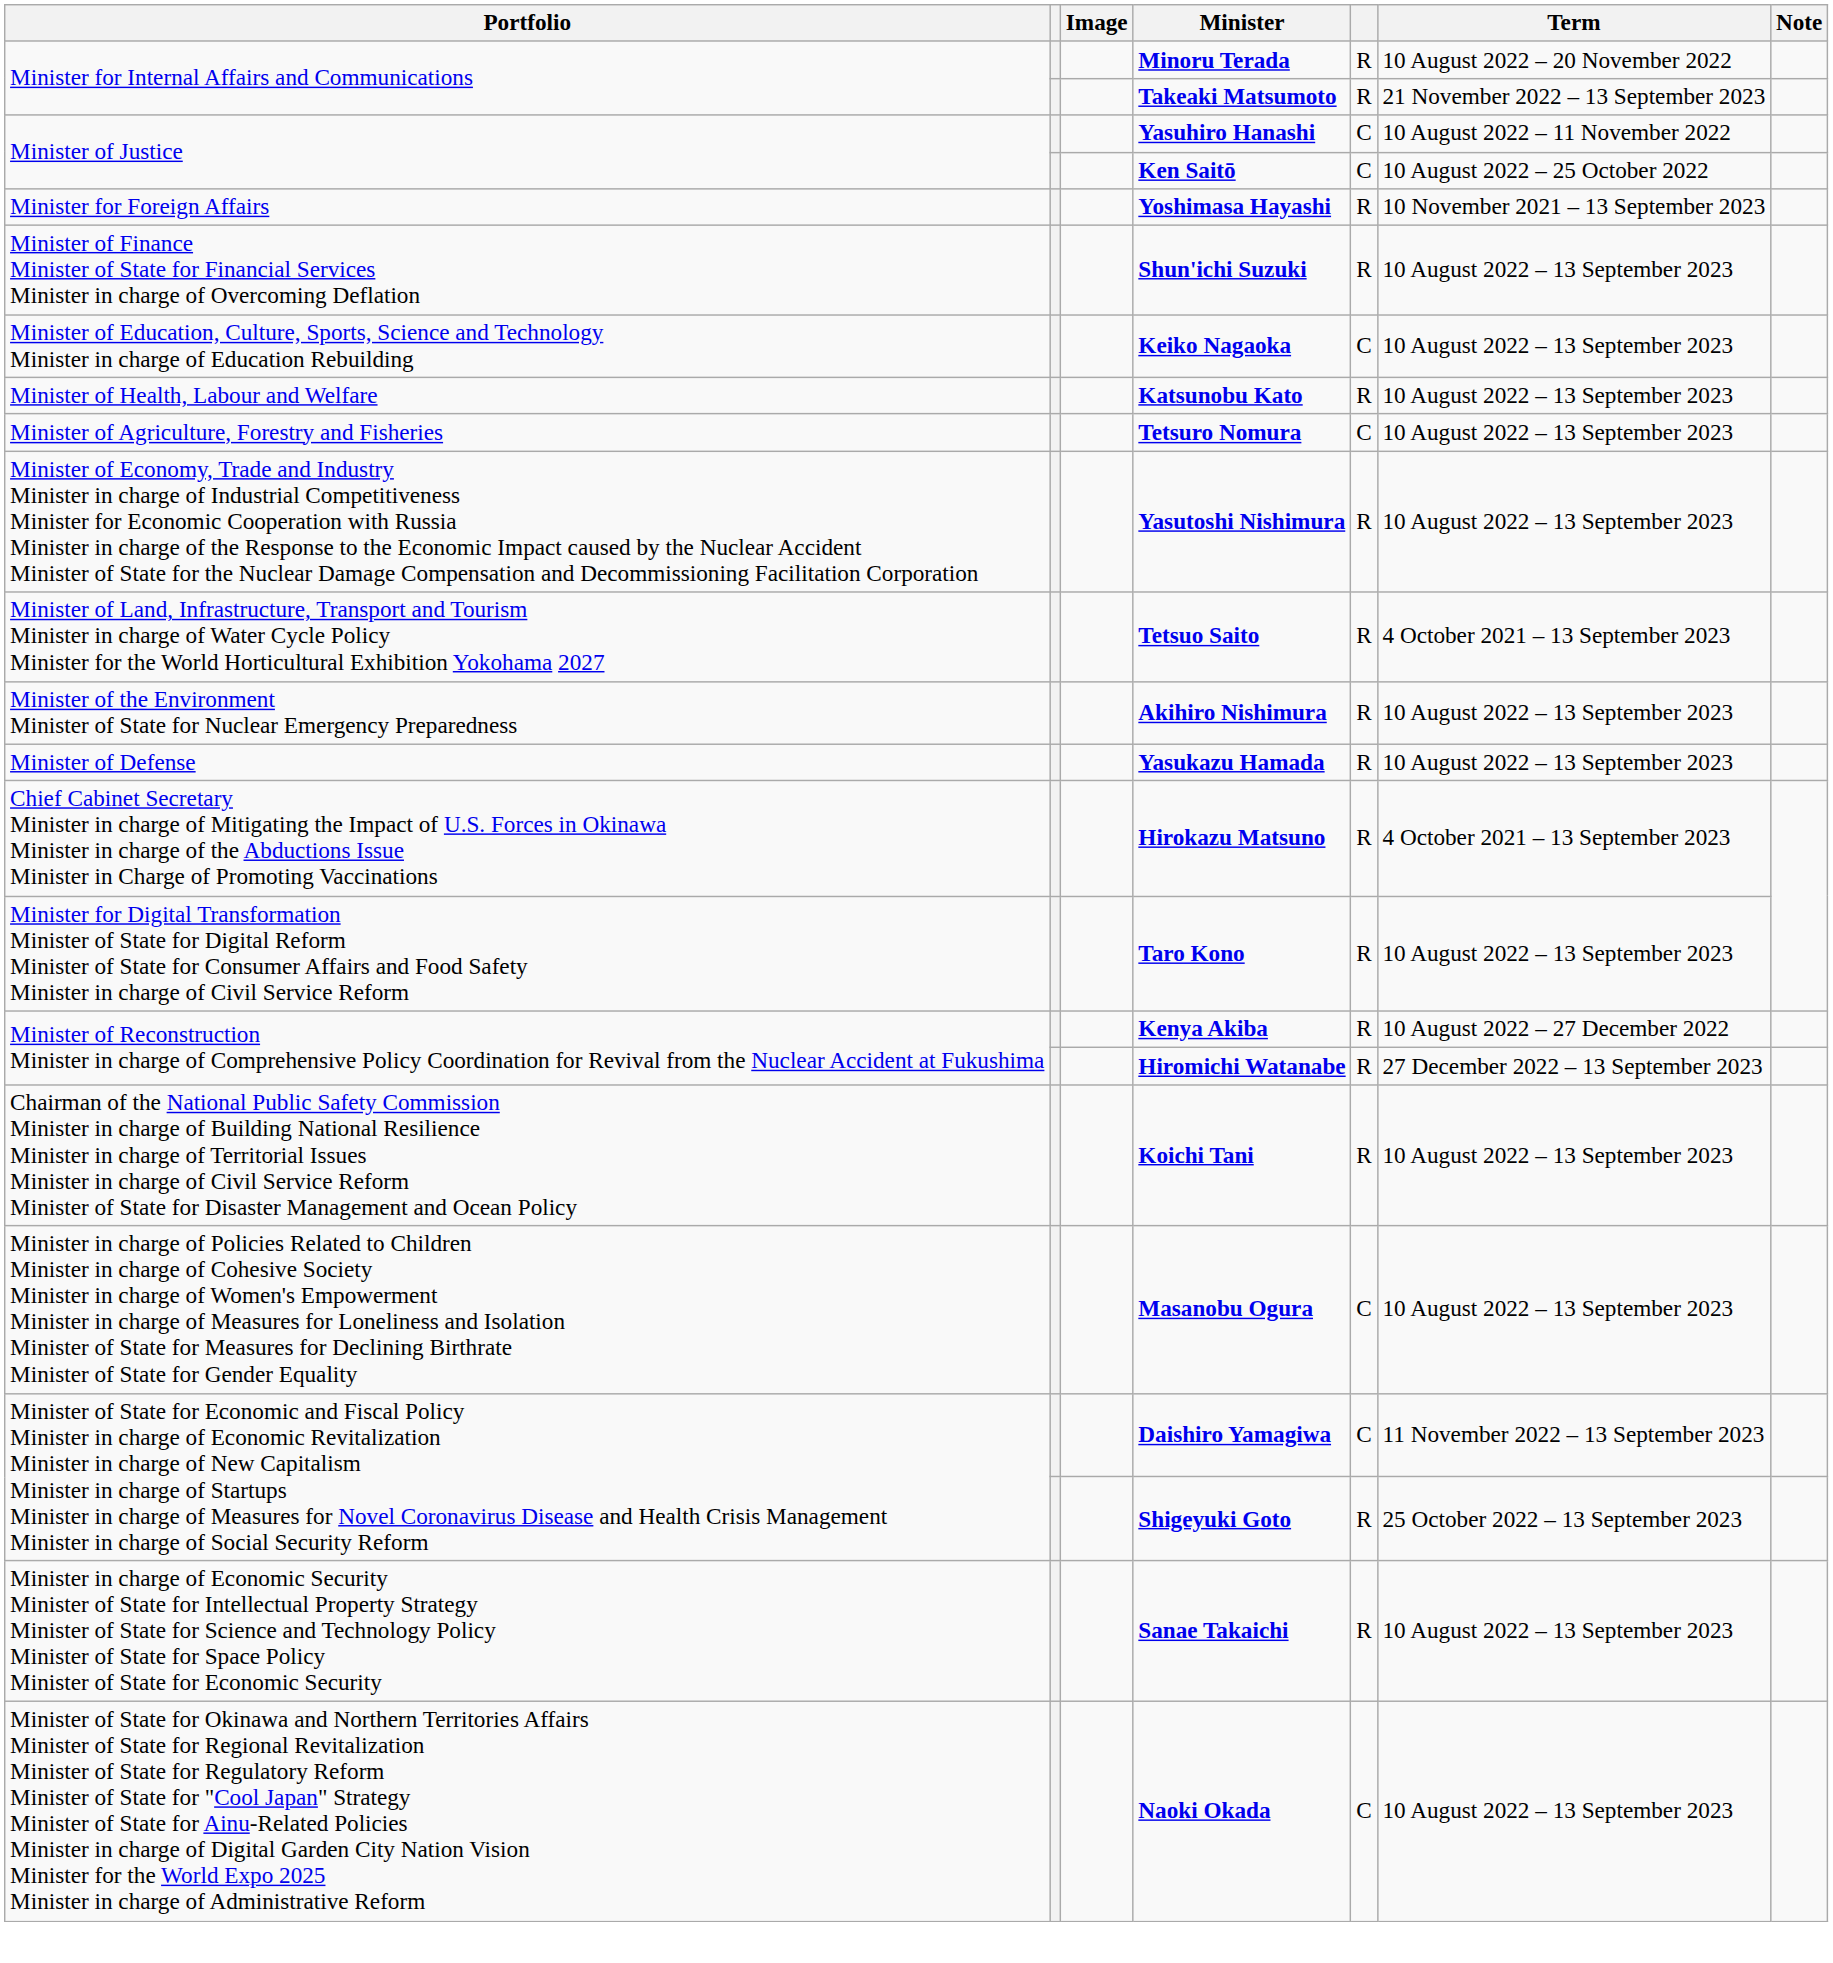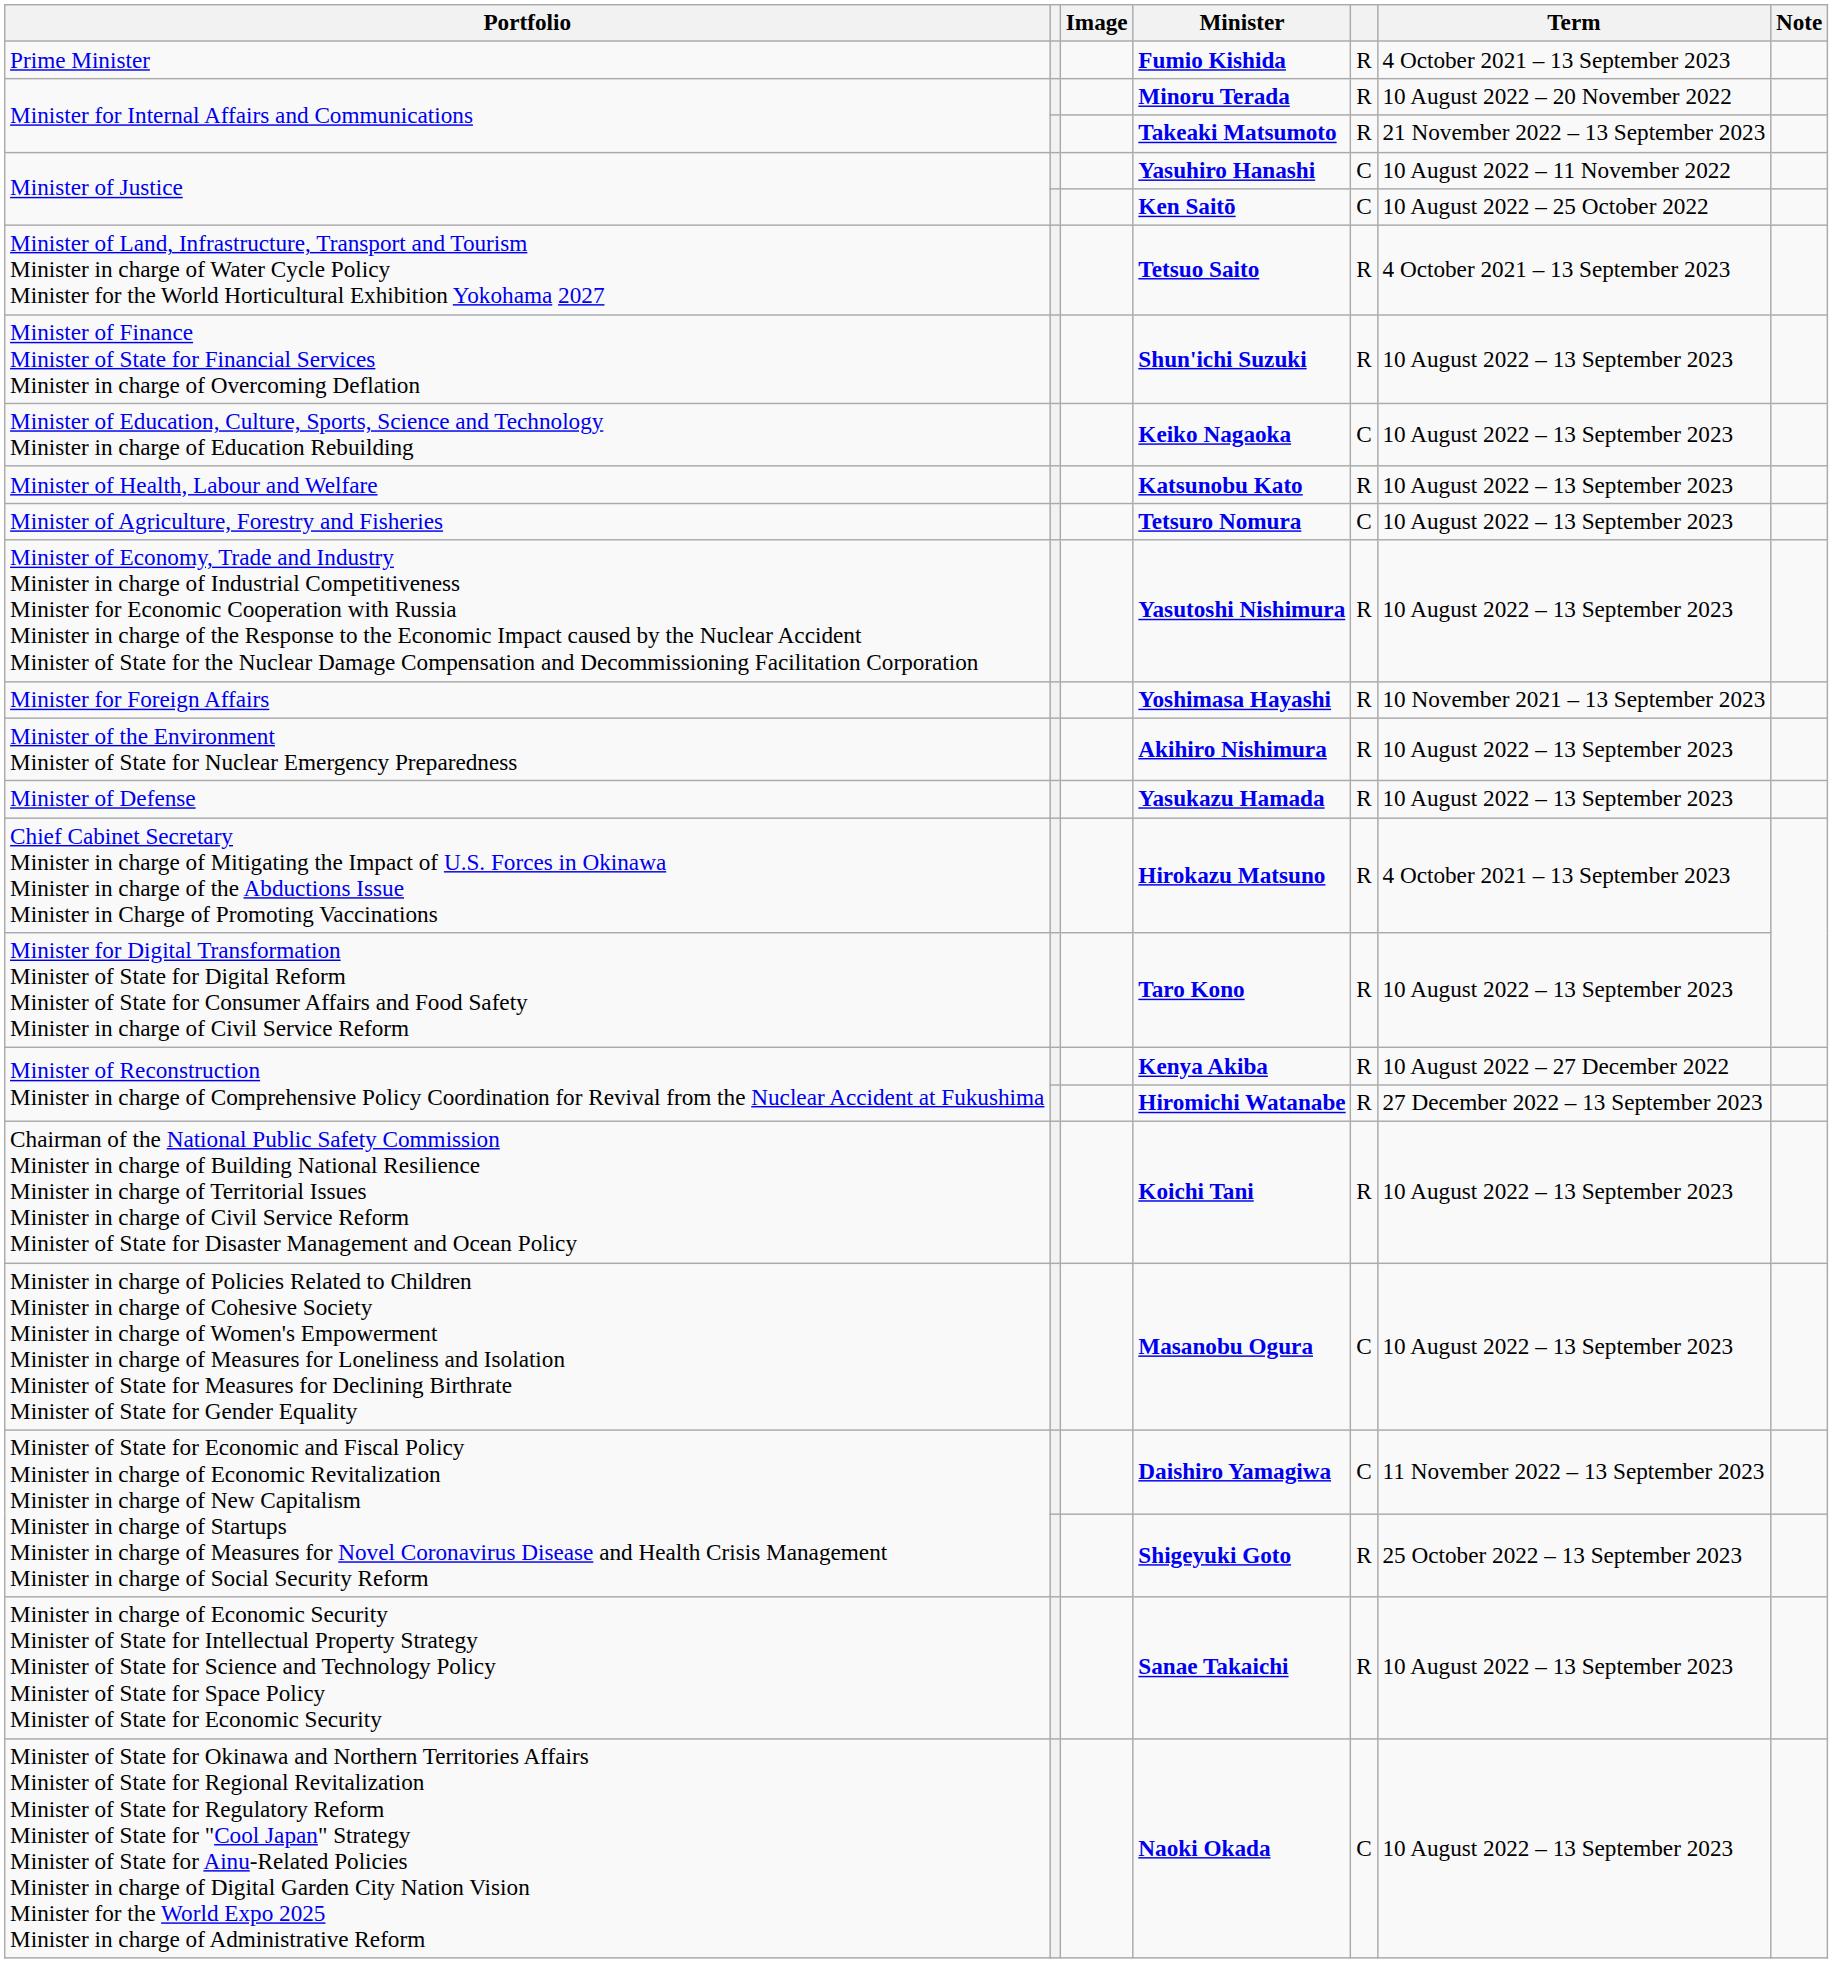+ row: Prime Minister | Fumio Kishida | R | 4 October 2021 – 13 September 2023
rows swapped: Yoshimasa Hayashi <-> Tetsuo Saito
